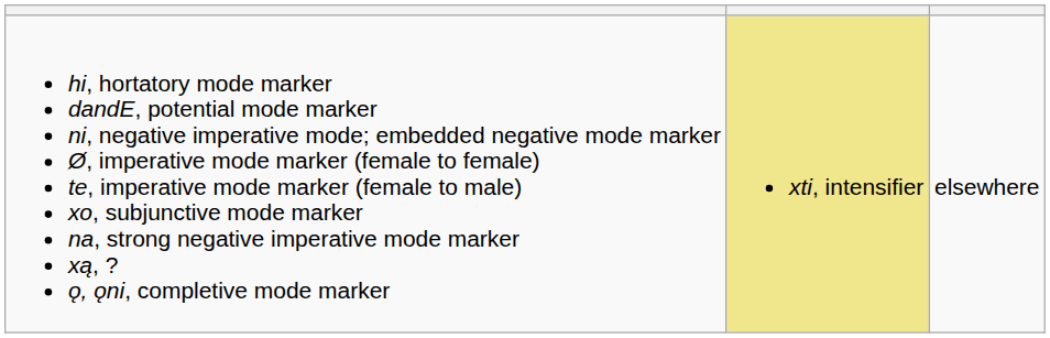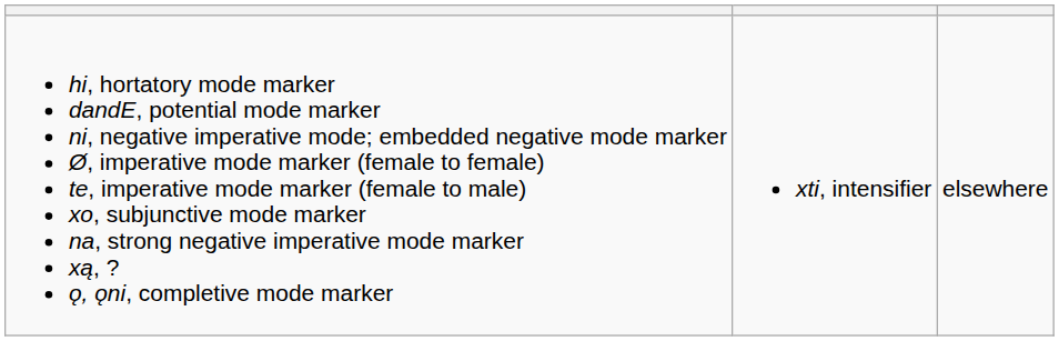row 2 | column 2: khaki background -> no background
